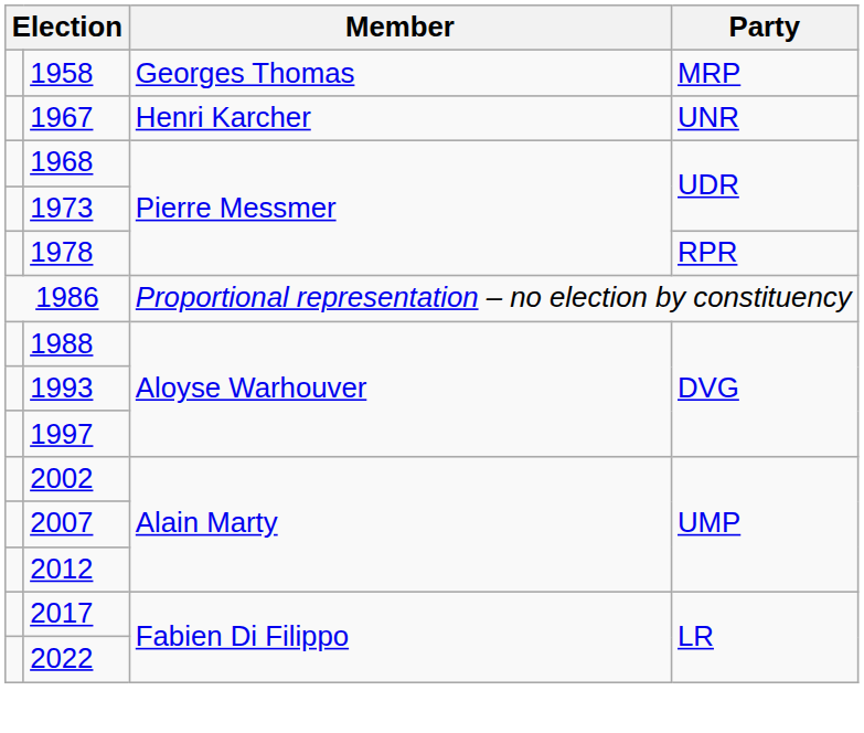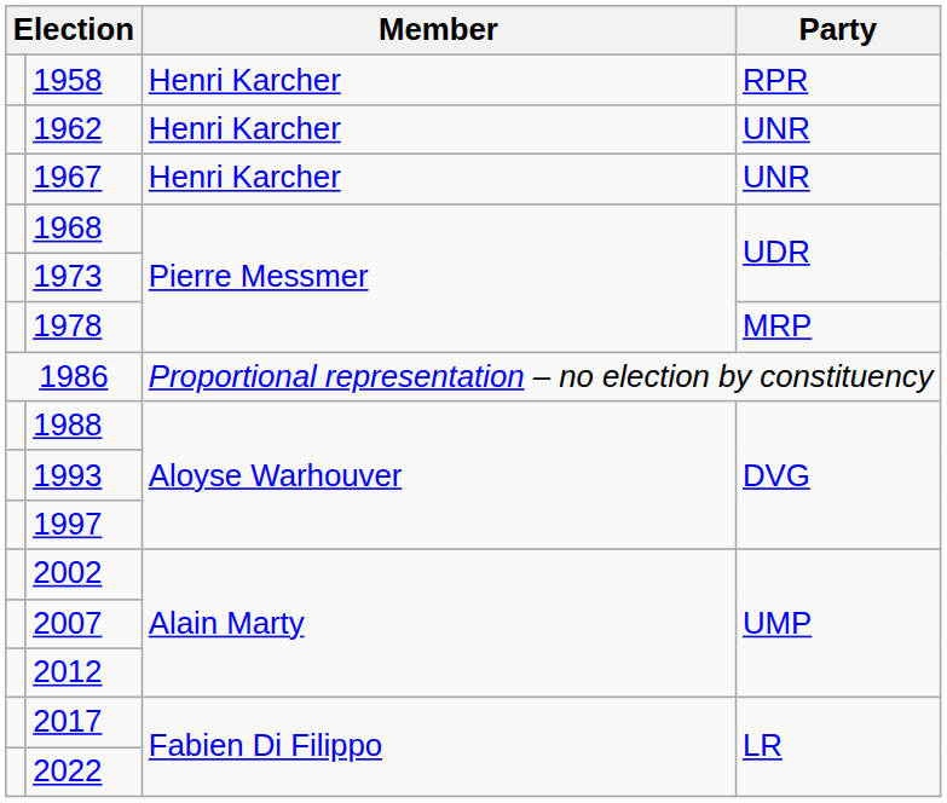1958 | Member: Georges Thomas -> Henri Karcher
1958 | Party: MRP -> RPR
+ row: 1962 | Henri Karcher | UNR
1978 | Party: RPR -> MRP
